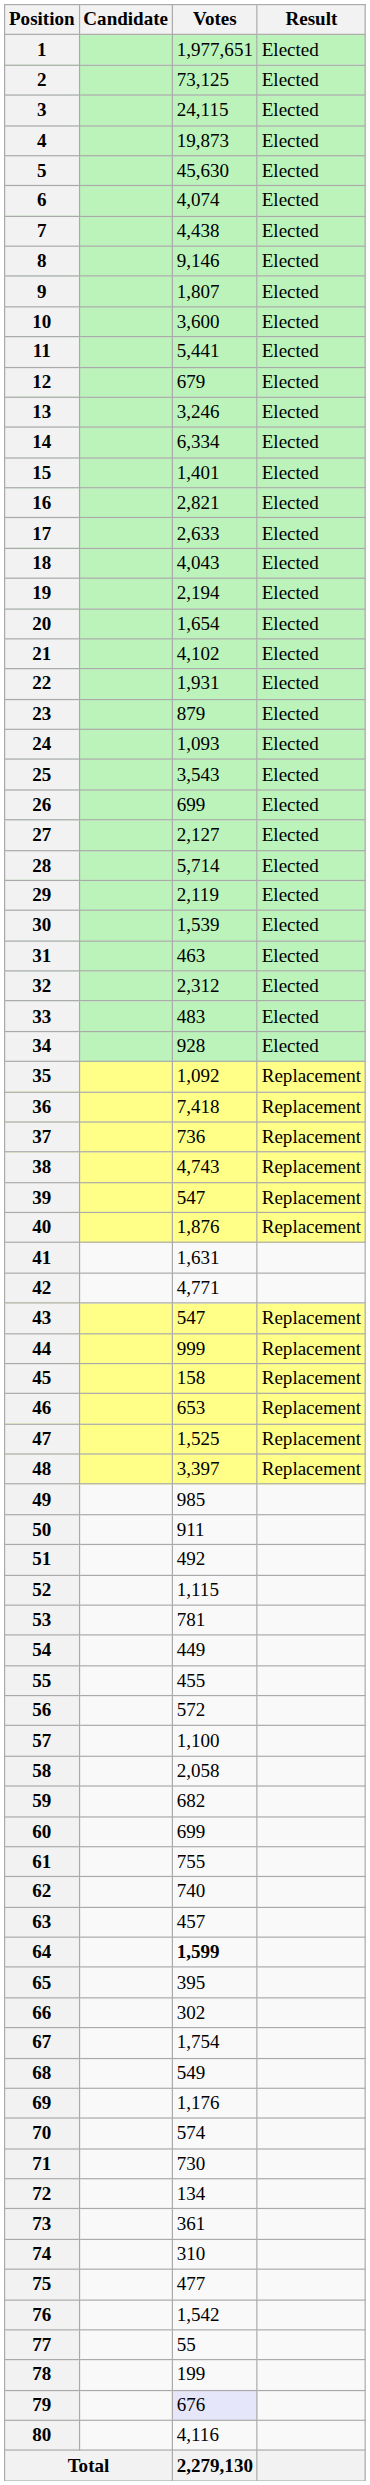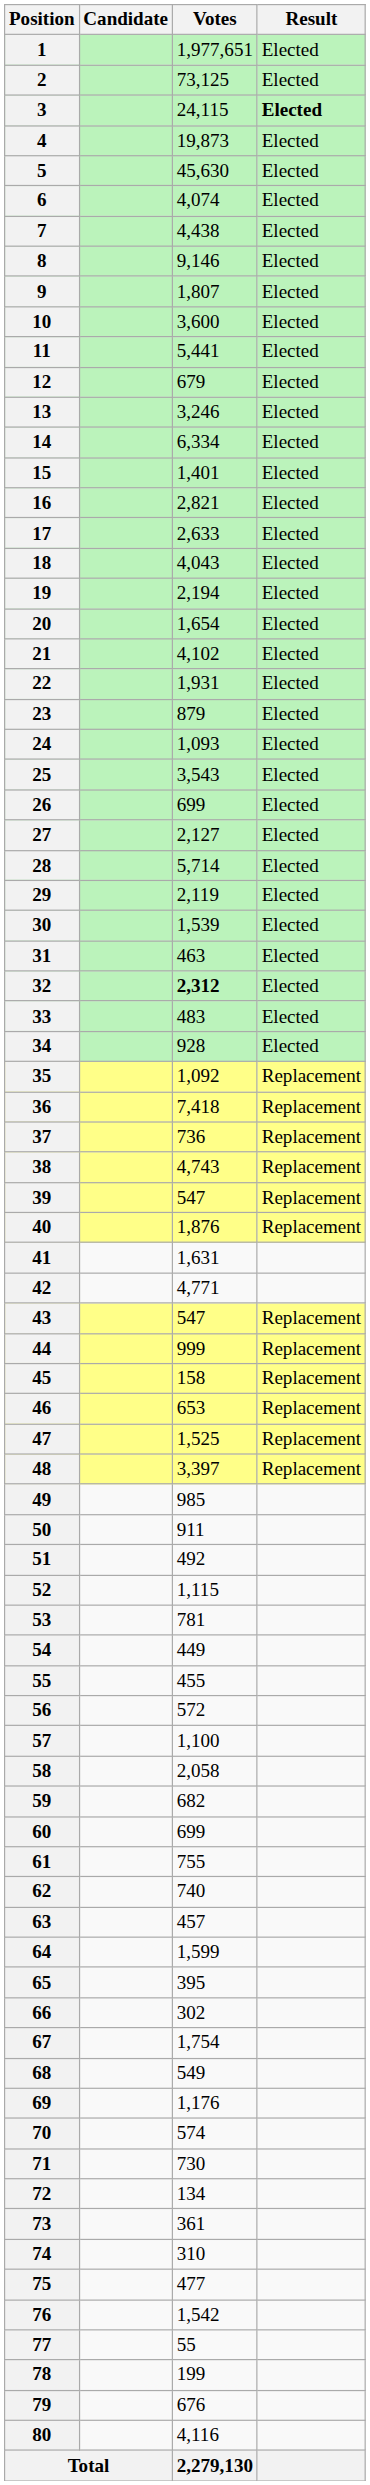3 | Result: normal -> bold
32 | Votes: normal -> bold
64 | Votes: bold -> normal
79 | Votes: lavender background -> no background
